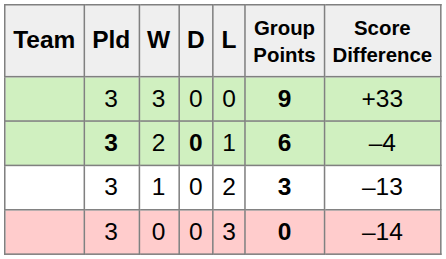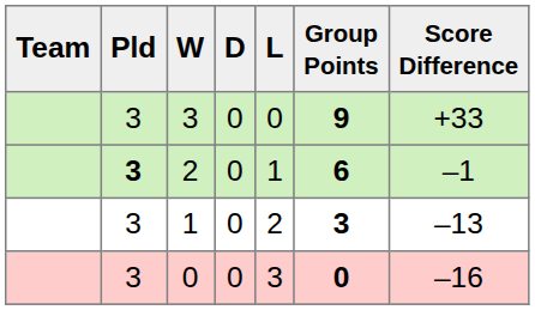row 3 | D: bold -> normal
row 3 | Score Difference: –4 -> –1
row 5 | Score Difference: –14 -> –16
